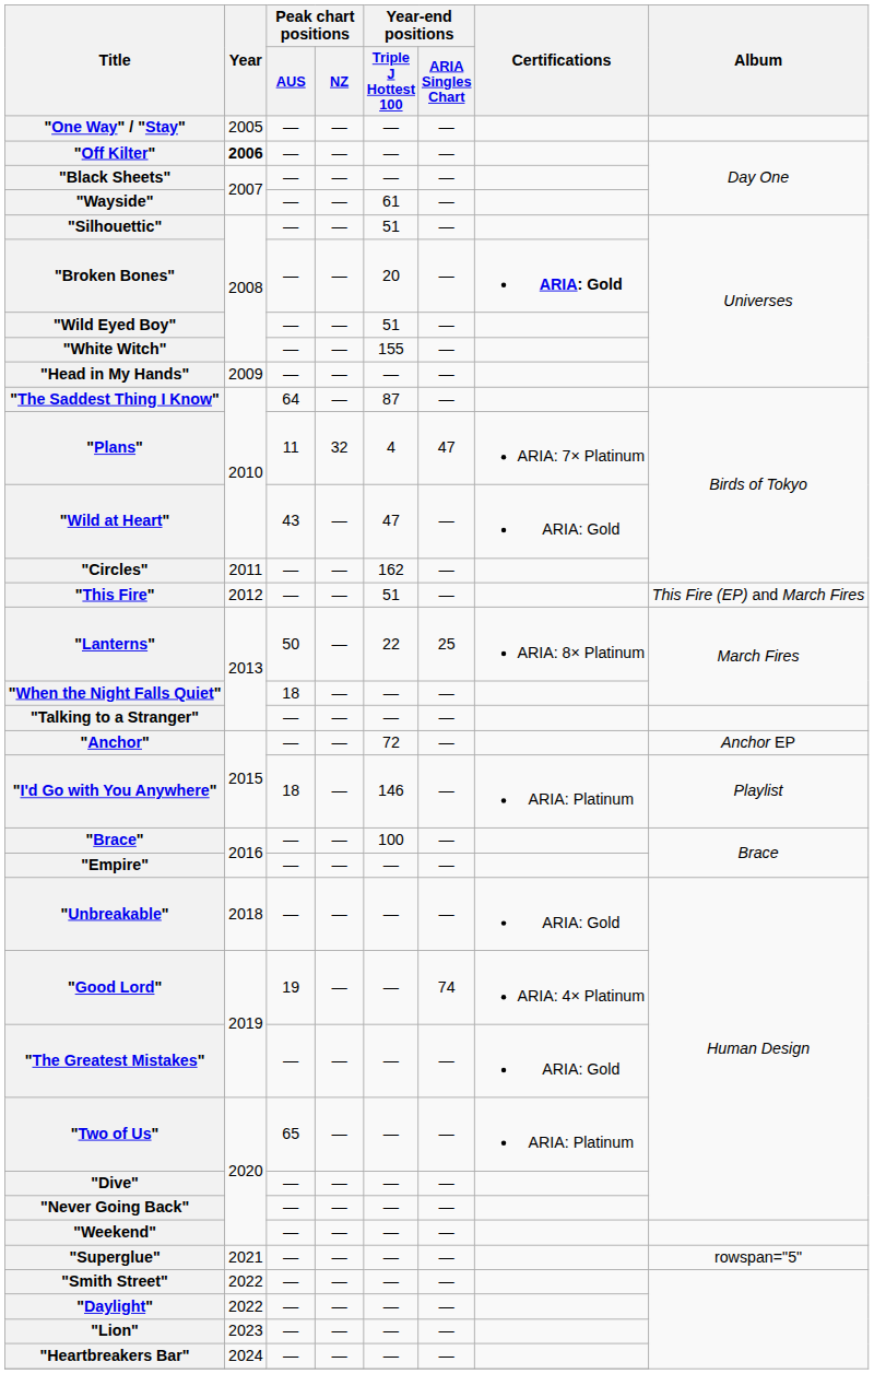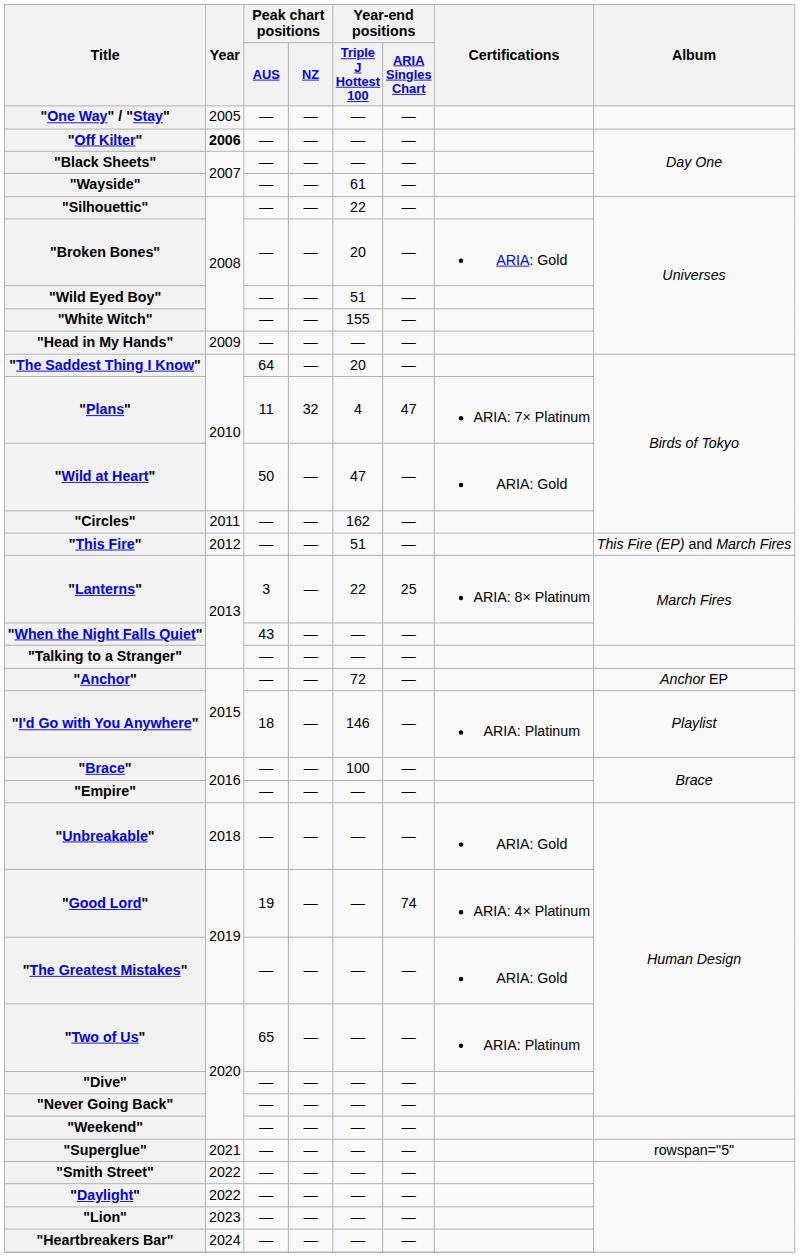"Silhouettic" | Year-end positions / Triple J Hottest 100: 51 -> 22
"Broken Bones" | Certifications: bold -> normal
"The Saddest Thing I Know" | Year-end positions / Triple J Hottest 100: 87 -> 20
"Wild at Heart" | Peak chart positions / AUS: 43 -> 50
"Lanterns" | Peak chart positions / AUS: 50 -> 3
"When the Night Falls Quiet" | Peak chart positions / AUS: 18 -> 43
